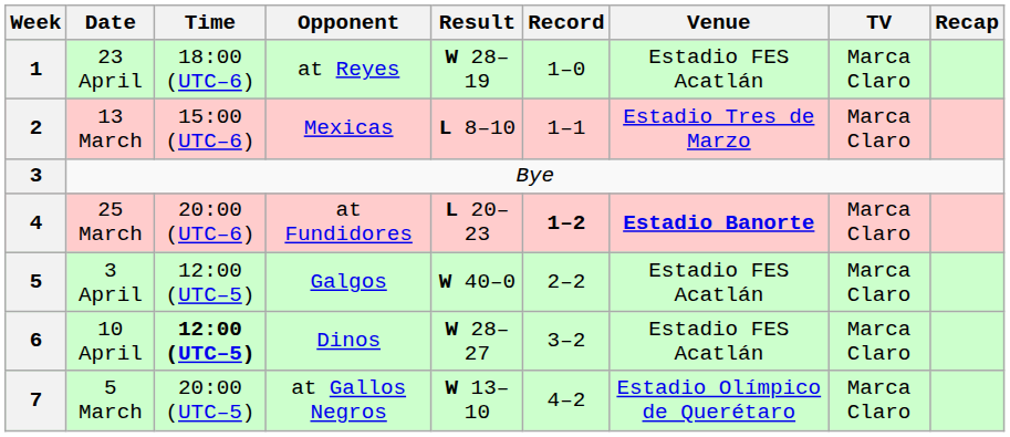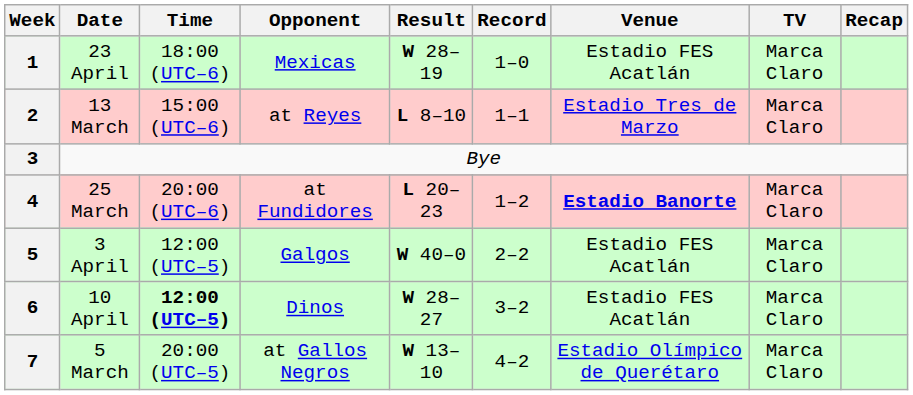1 | Opponent: at Reyes -> Mexicas
2 | Opponent: Mexicas -> at Reyes
4 | Record: bold -> normal
